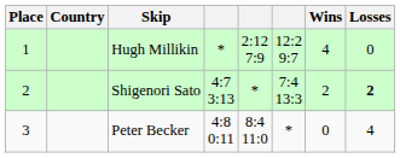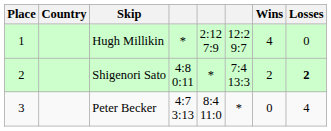Shigenori Sato | column 4: 4:7 3:13 -> 4:8 0:11
Peter Becker | column 4: 4:8 0:11 -> 4:7 3:13
